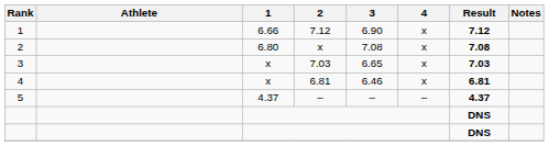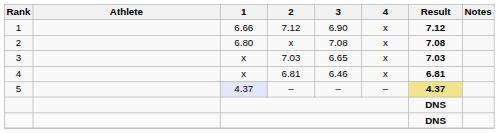5 | 1: no background -> lavender background
5 | Result: no background -> khaki background
